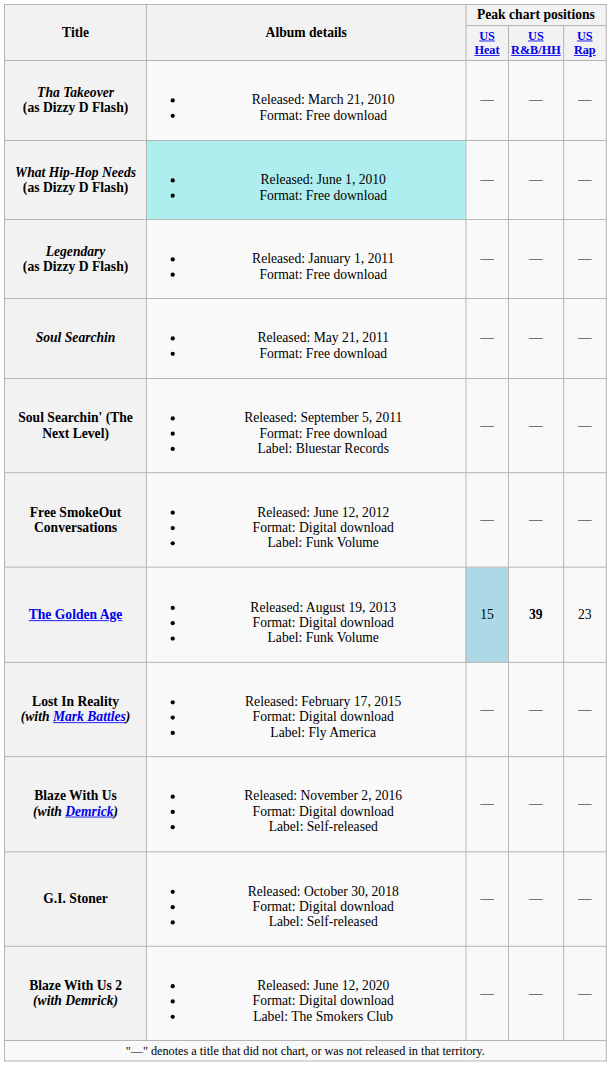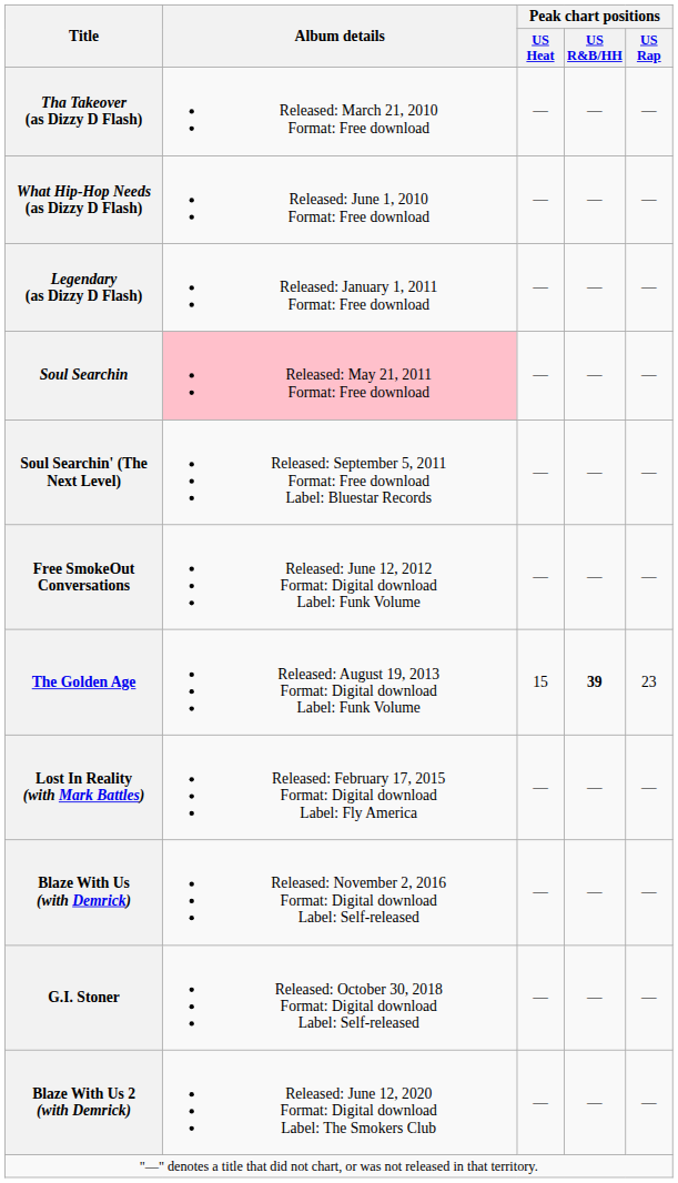What Hip-Hop Needs (as Dizzy D Flash) | Album details: paleturquoise background -> no background
Soul Searchin | Album details: no background -> pink background
The Golden Age | Peak chart positions / US Heat: lightblue background -> no background
